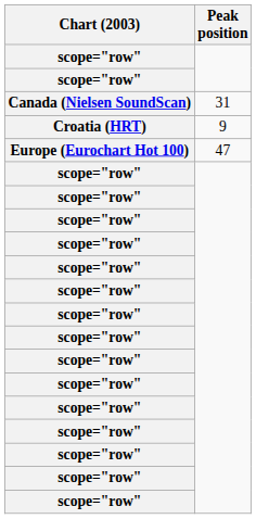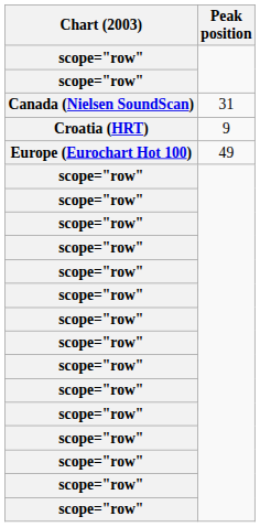Europe (Eurochart Hot 100) | Peak position: 47 -> 49
